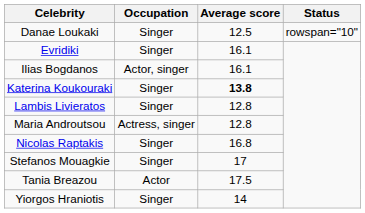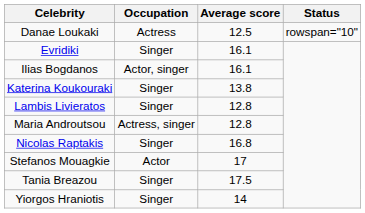Danae Loukaki | Occupation: Singer -> Actress
Katerina Koukouraki | Average score: bold -> normal
Stefanos Mouagkie | Occupation: Singer -> Actor
Tania Breazou | Occupation: Actor -> Singer
